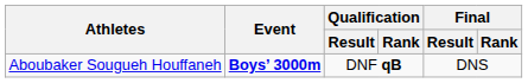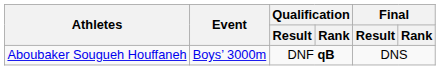Aboubaker Sougueh Houffaneh | Event: bold -> normal
